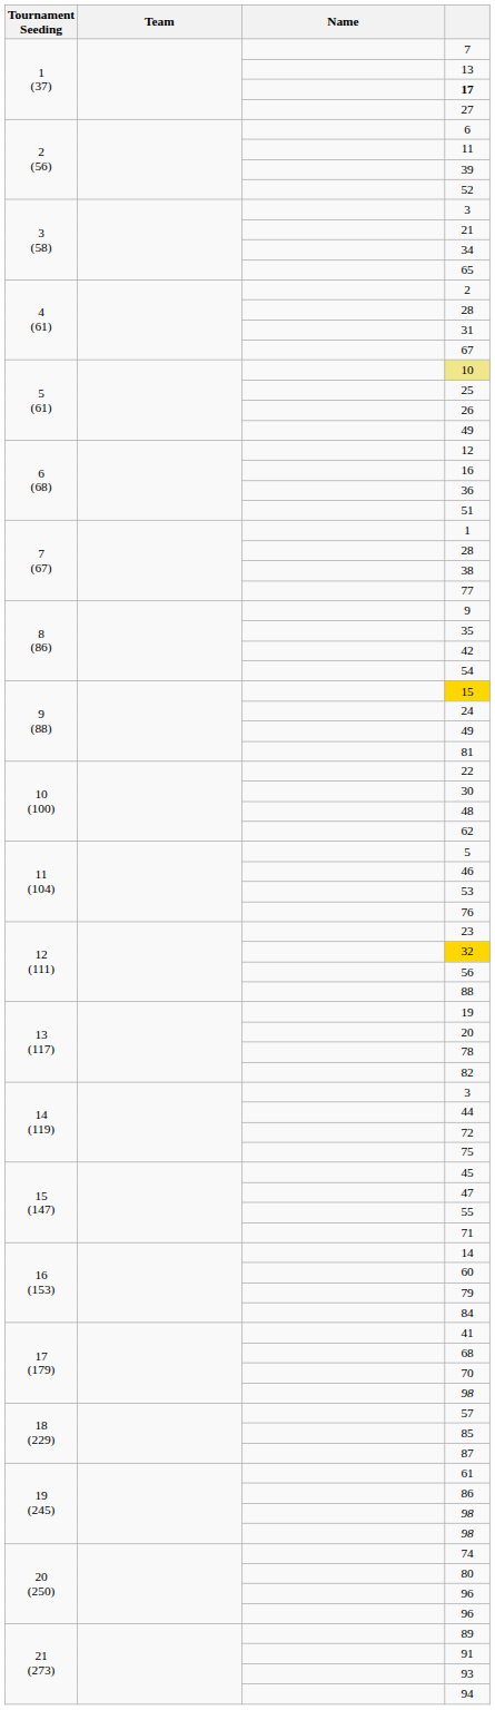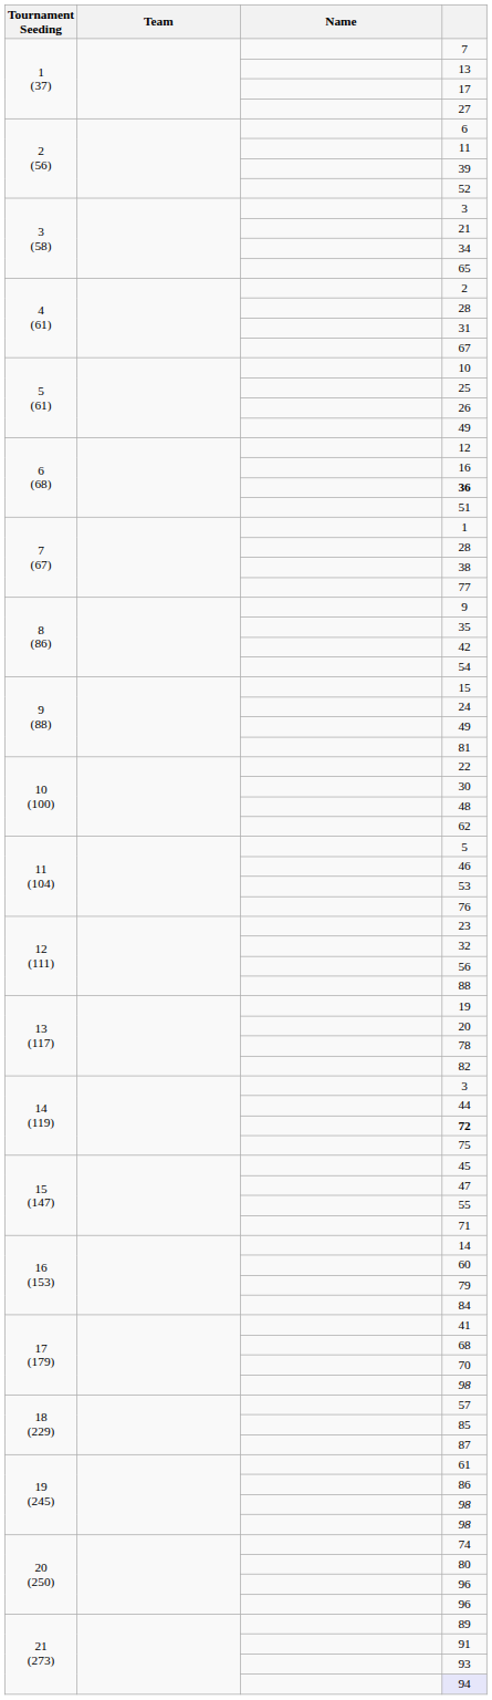17 | column 4: bold -> normal
10 | column 4: khaki background -> no background
36 | column 4: normal -> bold
15 | column 4: gold background -> no background
32 | column 4: gold background -> no background
72 | column 4: normal -> bold
94 | column 4: no background -> lavender background
